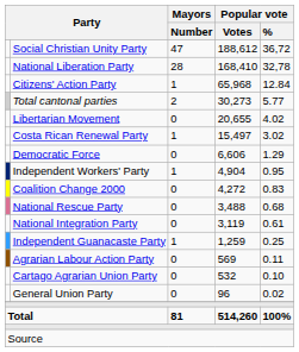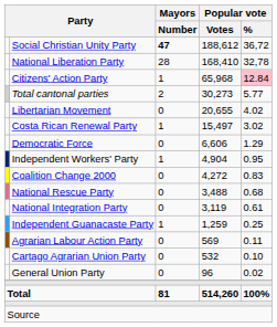Social Christian Unity Party | Mayors / Number: normal -> bold
Citizens' Action Party | Popular vote / %: no background -> pink background
